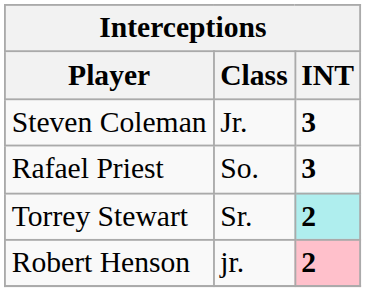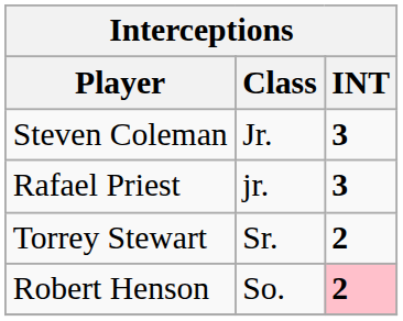Rafael Priest | Class: So. -> jr.
Torrey Stewart | INT: paleturquoise background -> no background
Robert Henson | Class: jr. -> So.
